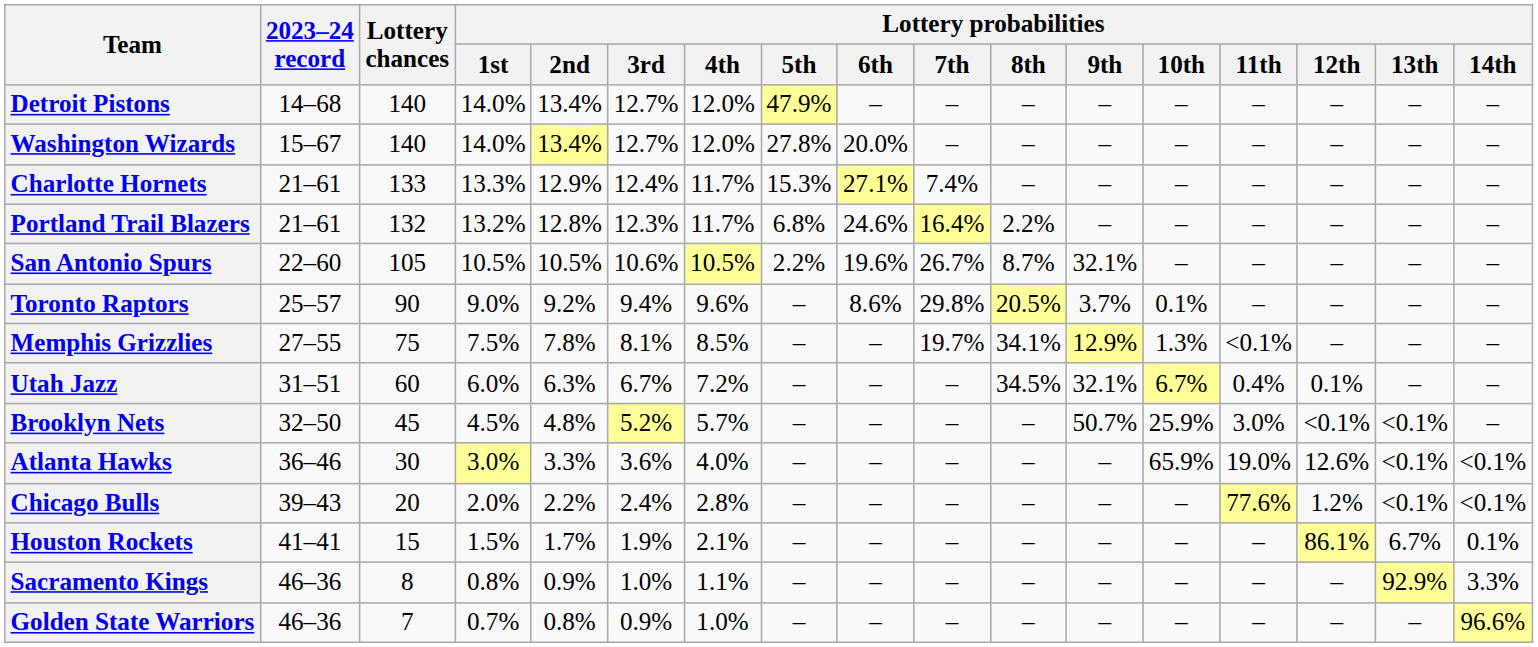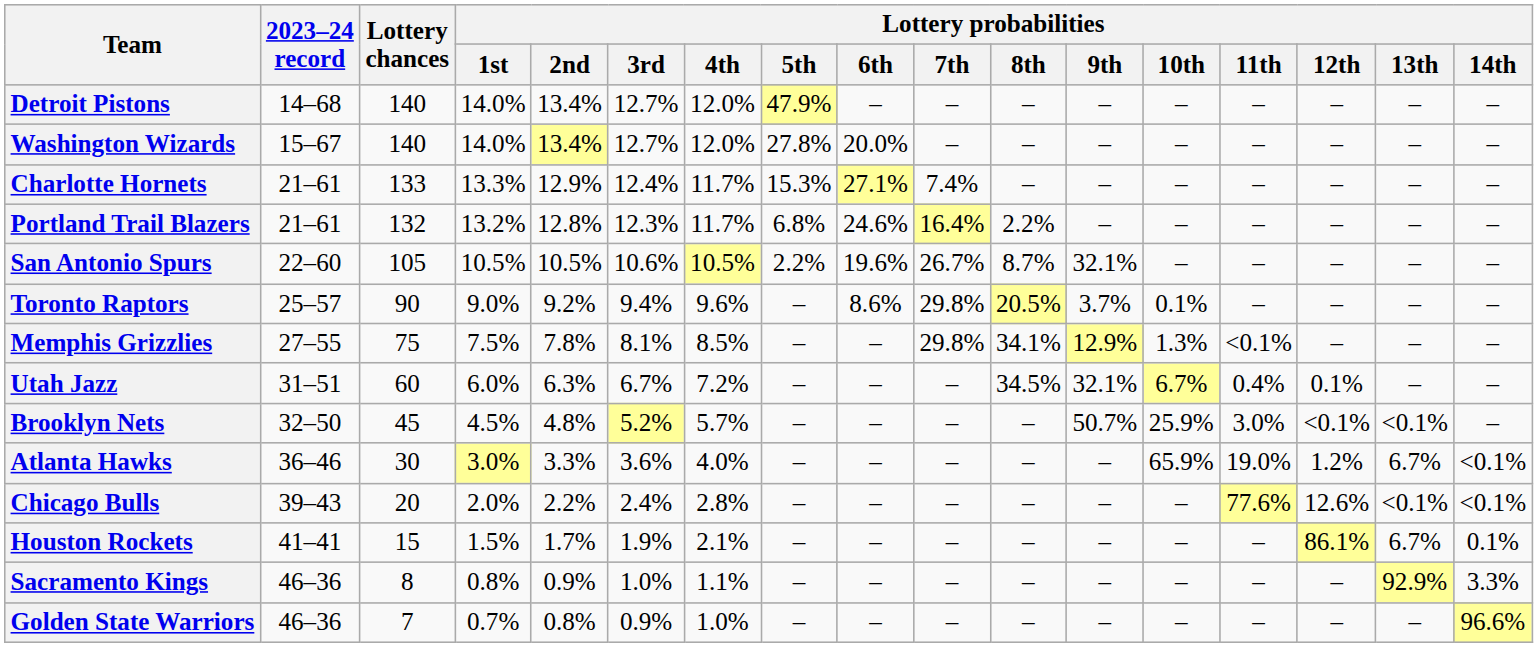Memphis Grizzlies | Lottery probabilities / 7th: 19.7% -> 29.8%
Atlanta Hawks | Lottery probabilities / 12th: 12.6% -> 1.2%
Atlanta Hawks | Lottery probabilities / 13th: <0.1% -> 6.7%
Chicago Bulls | Lottery probabilities / 12th: 1.2% -> 12.6%
